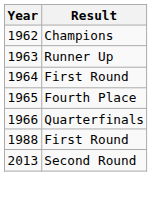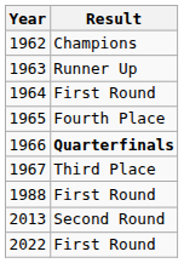1966 | Result: normal -> bold
+ row: 1967 | Third Place
+ row: 2022 | First Round
